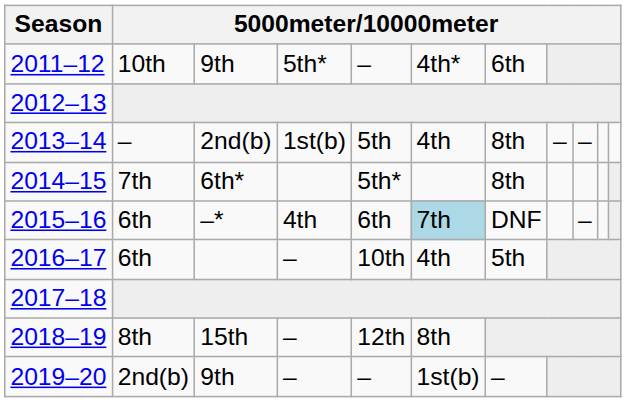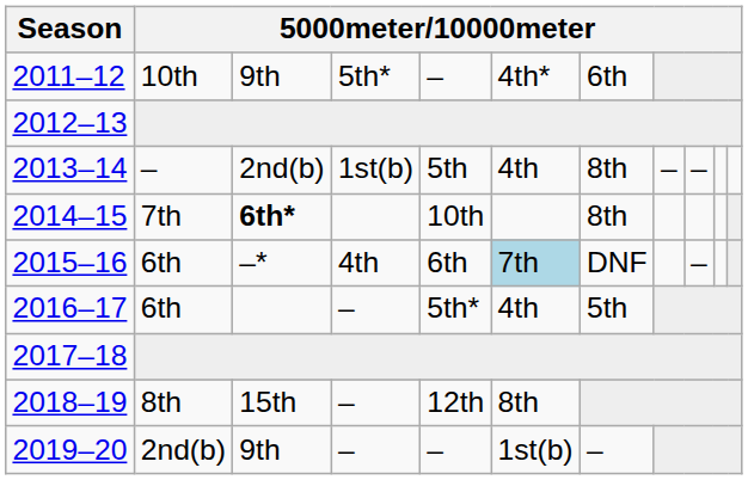2014–15 | column 3: normal -> bold
2014–15 | column 5: 5th* -> 10th
2016–17 | column 5: 10th -> 5th*
